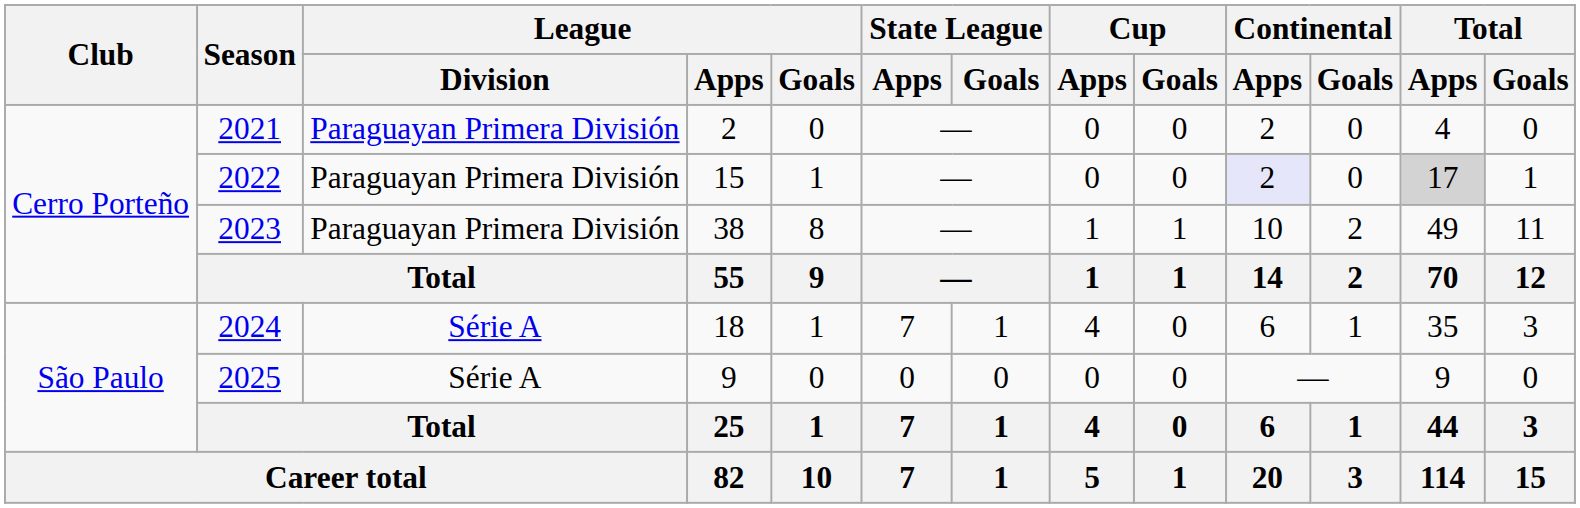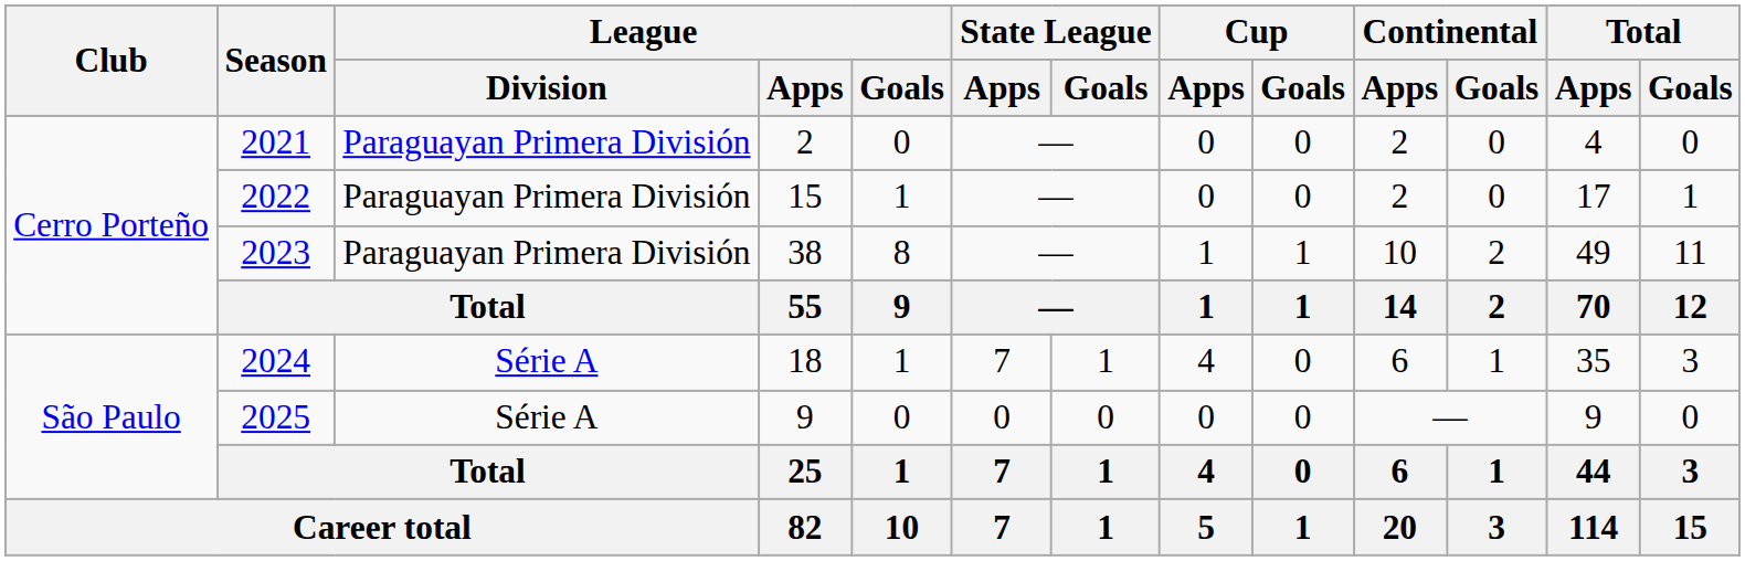2022 | Continental / Apps: lavender background -> no background
2022 | Total / Apps: lightgrey background -> no background
